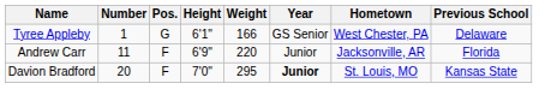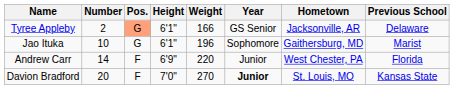Tyree Appleby | Number: 1 -> 2
Tyree Appleby | Pos.: no background -> lightsalmon background
Tyree Appleby | Hometown: West Chester, PA -> Jacksonville, AR
+ row: Jao Ituka | 10 | G | 6'1" | 196 | Sophomore | Gaithersburg, MD | Marist
Andrew Carr | Number: 11 -> 14
Andrew Carr | Hometown: Jacksonville, AR -> West Chester, PA
Davion Bradford | Weight: 295 -> 270
